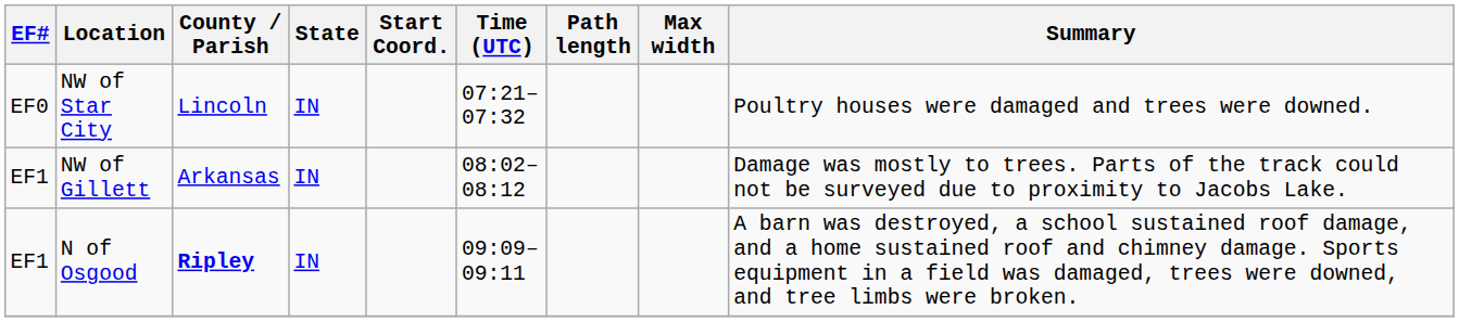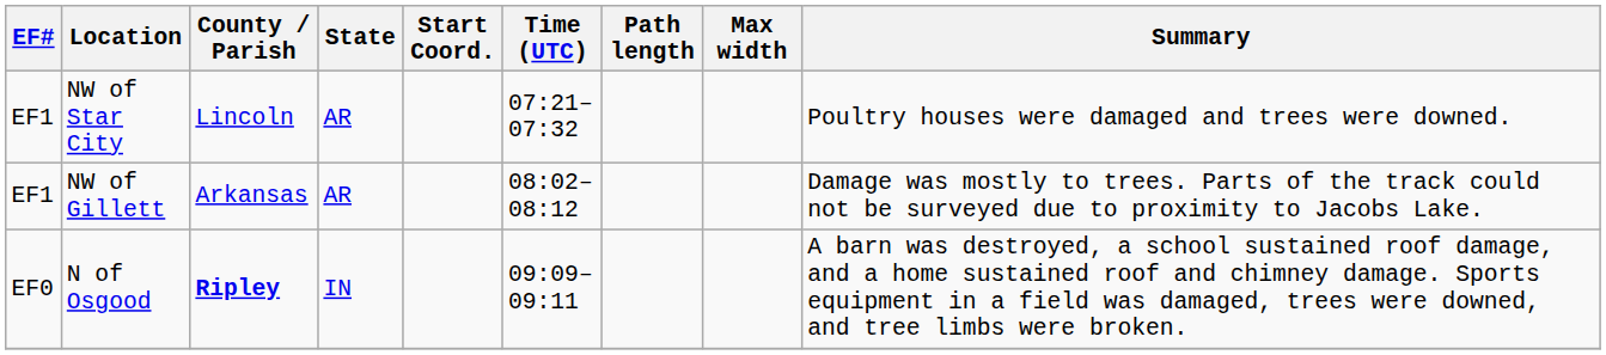NW of Star City | EF#: EF0 -> EF1
NW of Star City | State: IN -> AR
NW of Gillett | State: IN -> AR
N of Osgood | EF#: EF1 -> EF0
